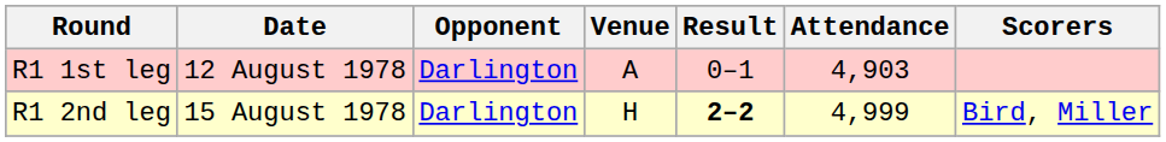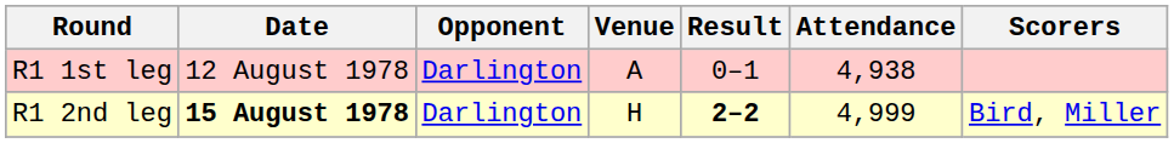R1 1st leg | Attendance: 4,903 -> 4,938
R1 2nd leg | Date: normal -> bold
